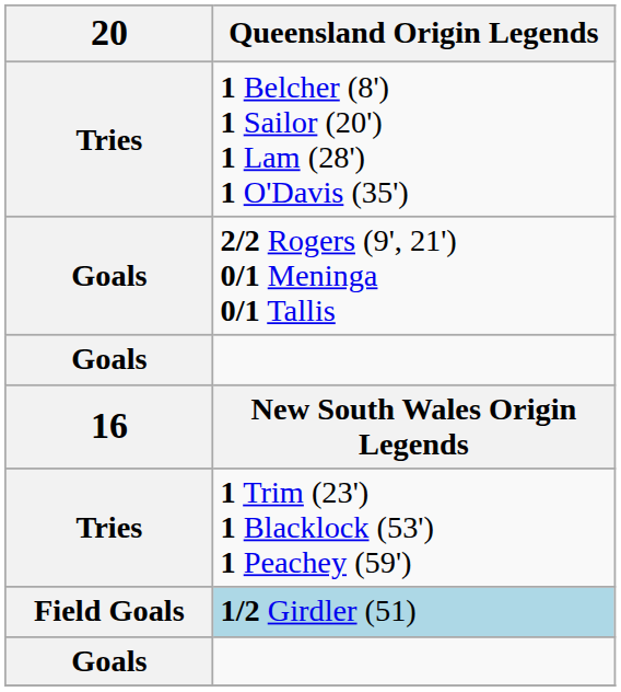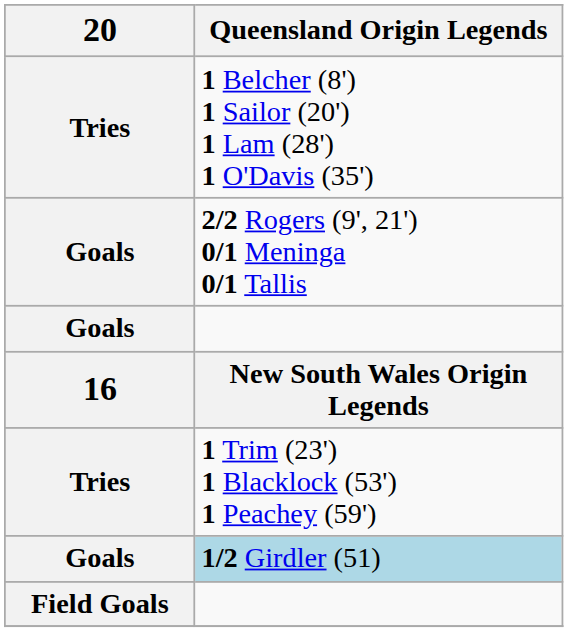row 7 | 20: Field Goals -> Goals
row 8 | 20: Goals -> Field Goals
